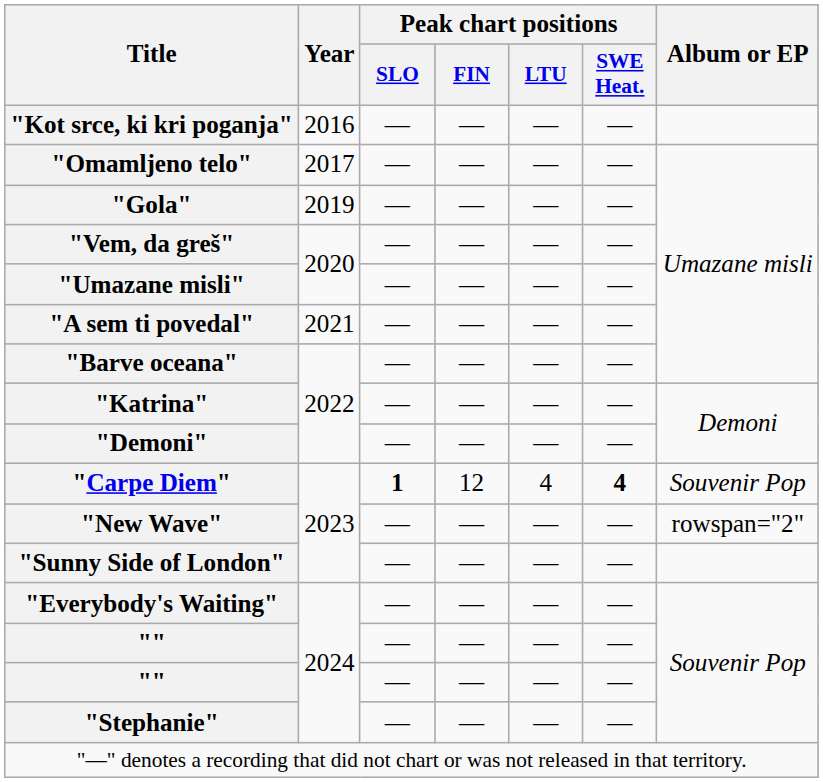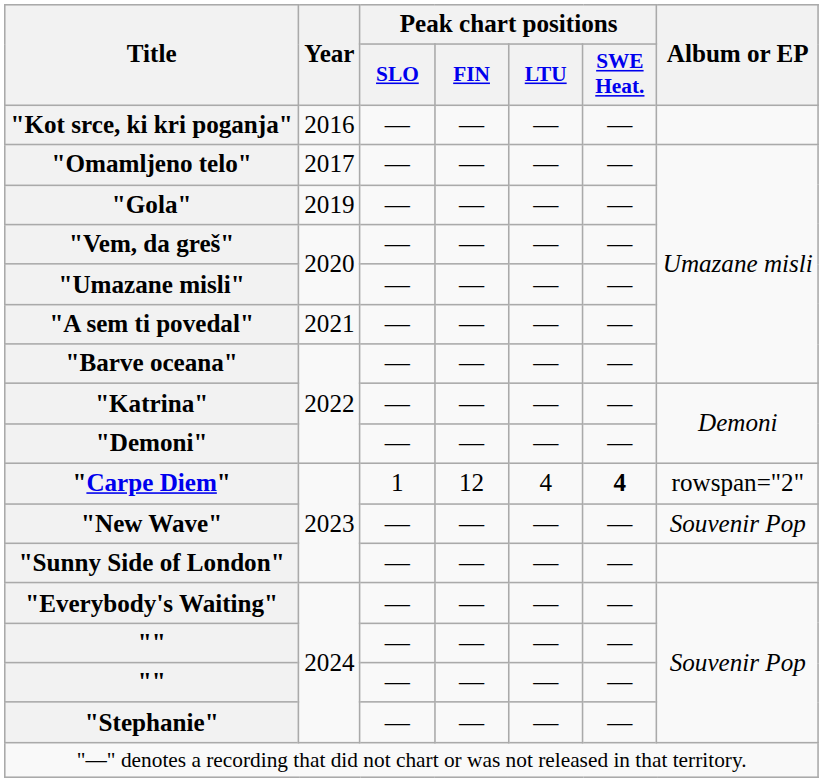"Carpe Diem" | Peak chart positions / SLO: bold -> normal
"Carpe Diem" | Album or EP: Souvenir Pop -> rowspan="2"
"New Wave" | Album or EP: rowspan="2" -> Souvenir Pop
